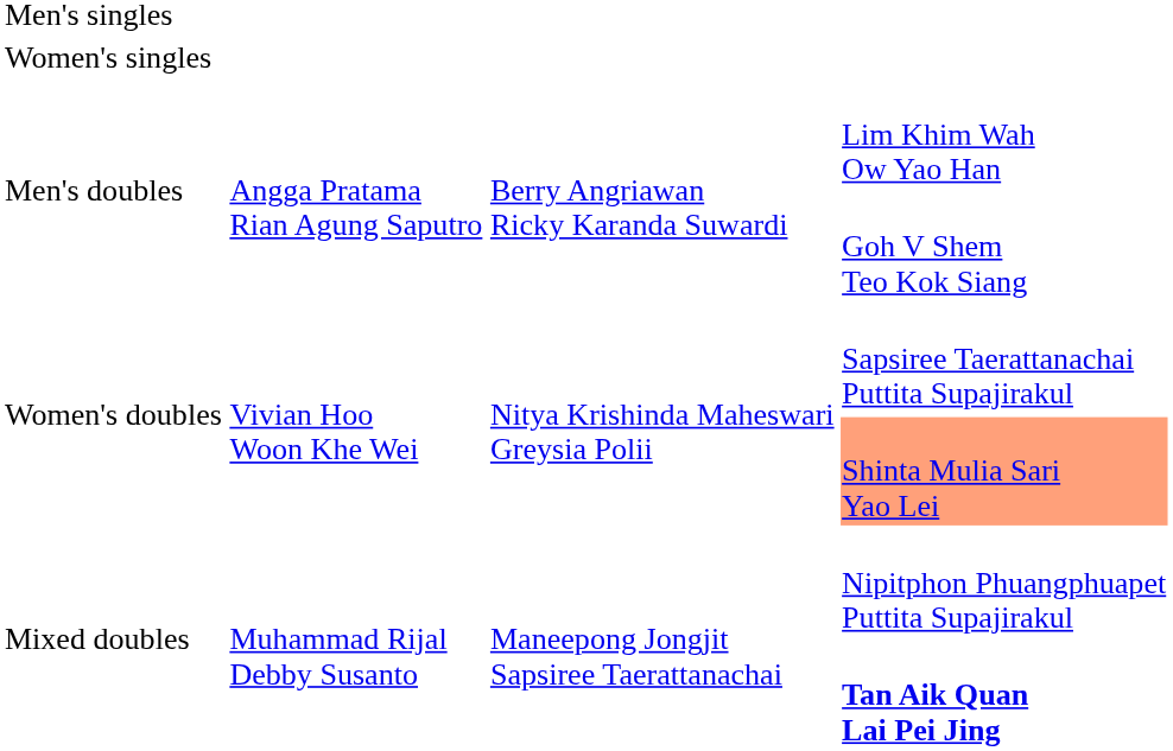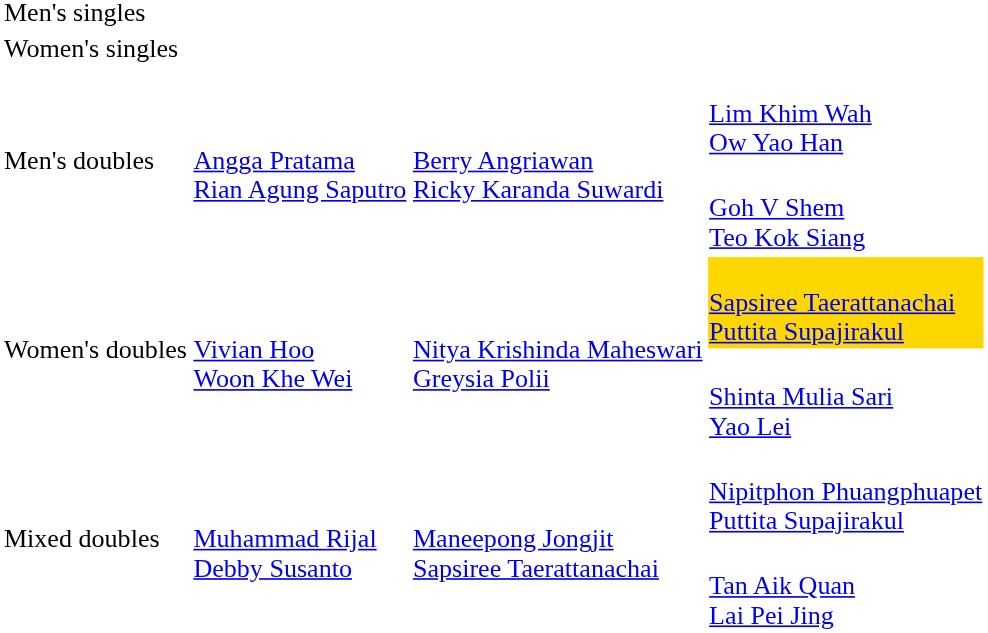Sapsiree Taerattanachai Puttita Supajirakul | column 4: no background -> gold background
Shinta Mulia Sari Yao Lei | column 4: lightsalmon background -> no background
Tan Aik Quan Lai Pei Jing | column 4: bold -> normal
